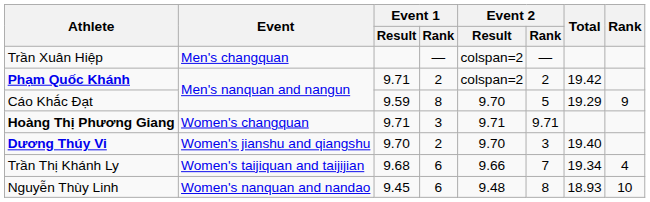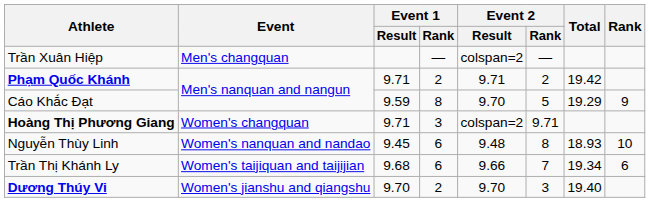Phạm Quốc Khánh | Event 2 / Result: colspan=2 -> 9.71
Hoàng Thị Phương Giang | Event 2 / Result: 9.71 -> colspan=2
rows swapped: Nguyễn Thùy Linh <-> Dương Thúy Vi
Trần Thị Khánh Ly | Rank: 4 -> 6
